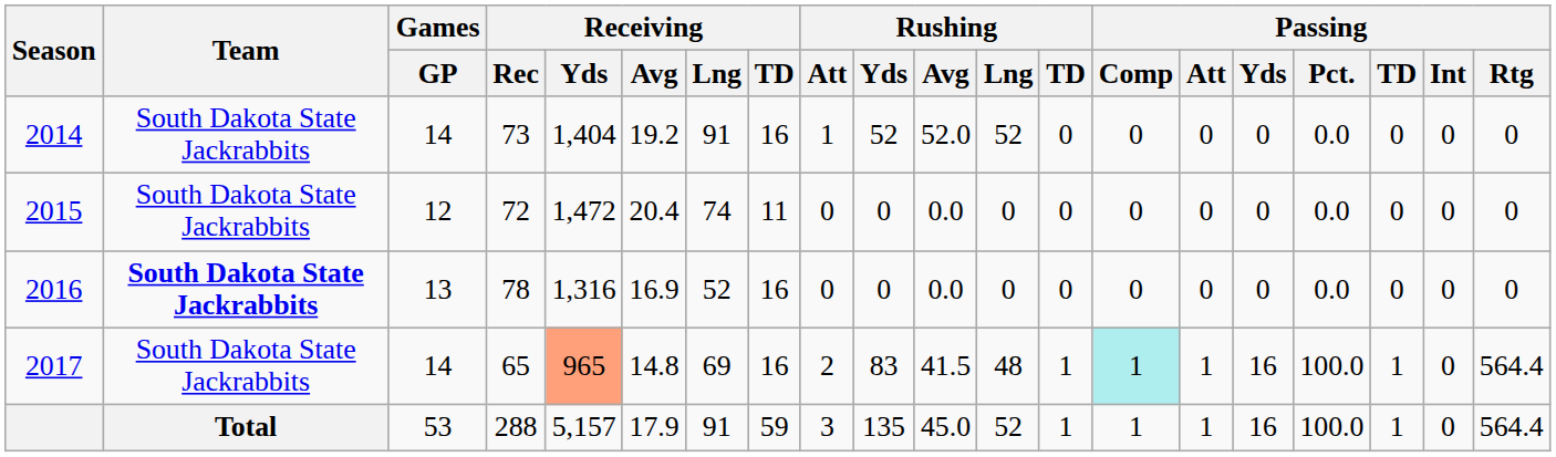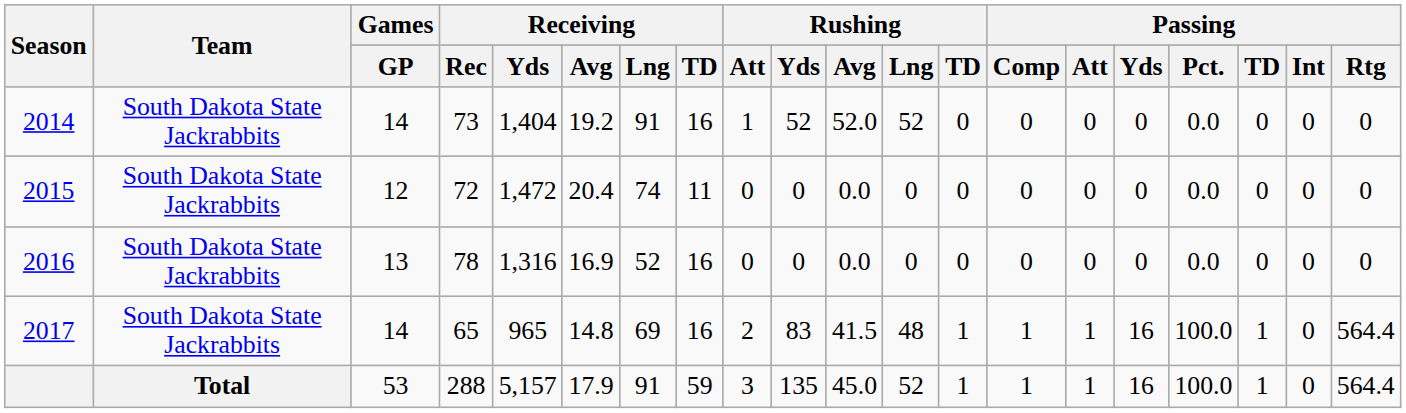2016 | Team: bold -> normal
2017 | Receiving / Yds: lightsalmon background -> no background
2017 | Passing / Comp: paleturquoise background -> no background
